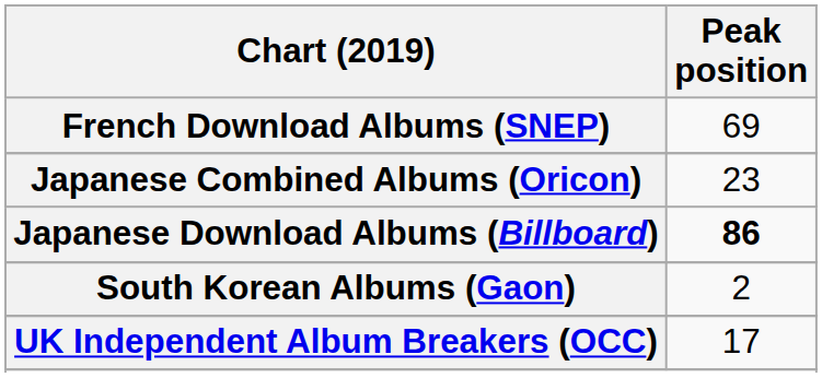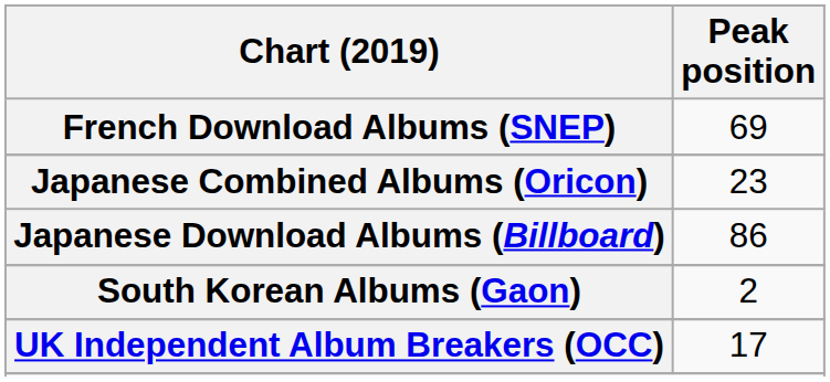Japanese Download Albums (Billboard) | Peak position: bold -> normal
